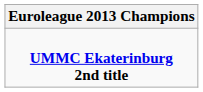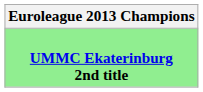row 2 | column 1: no background -> lightgreen background
